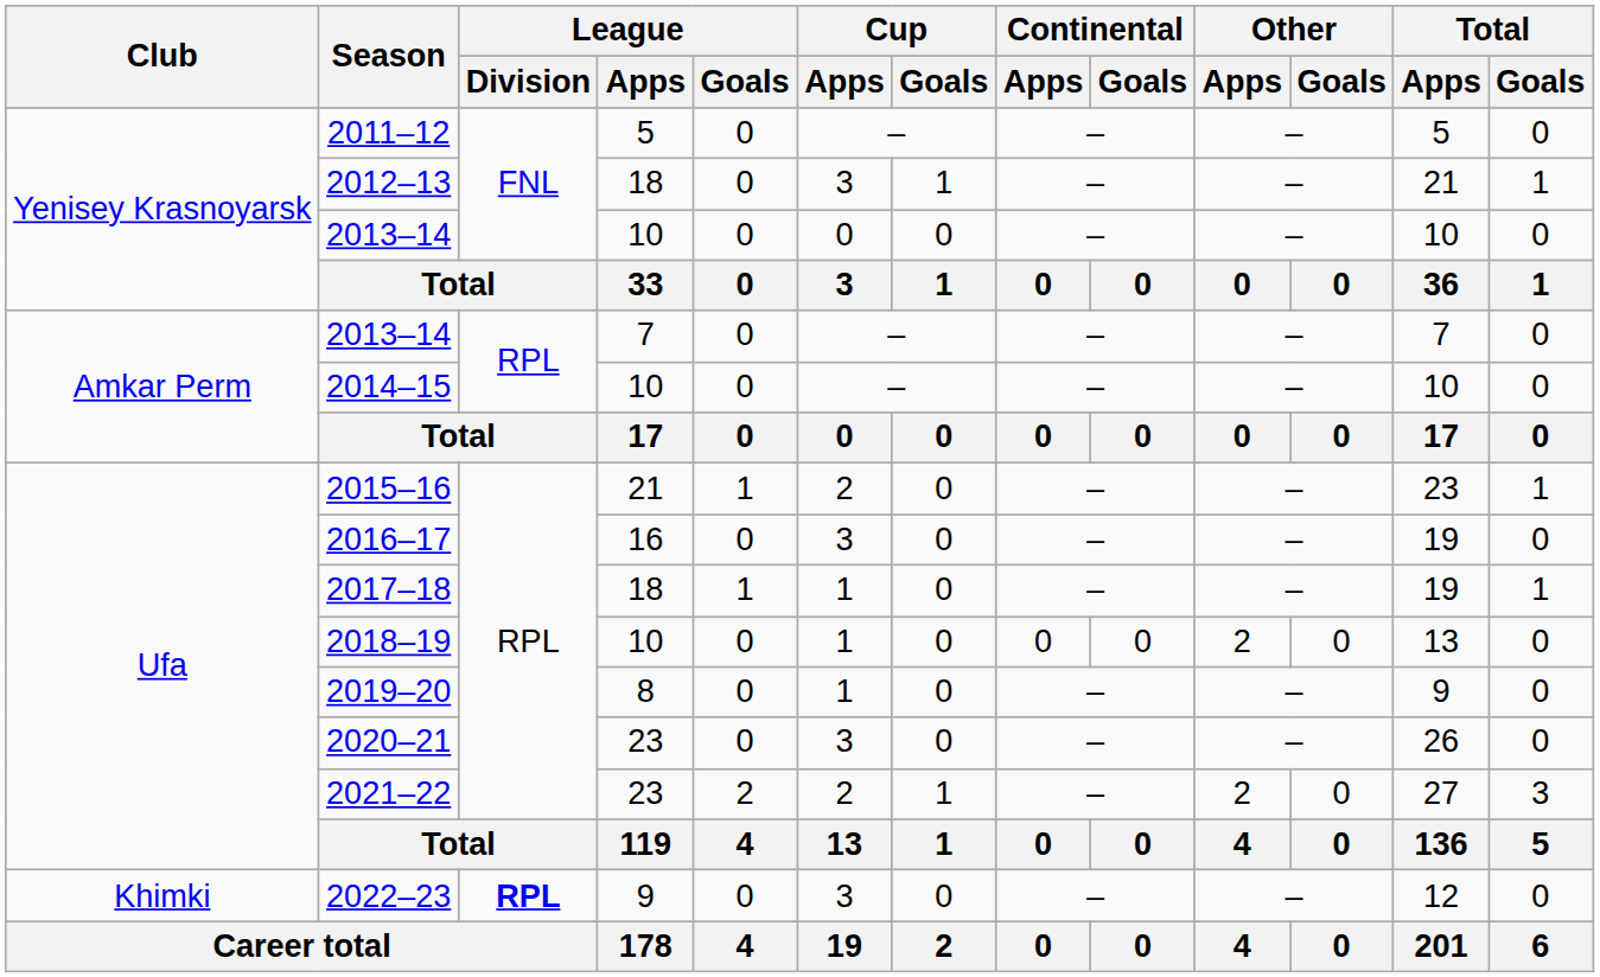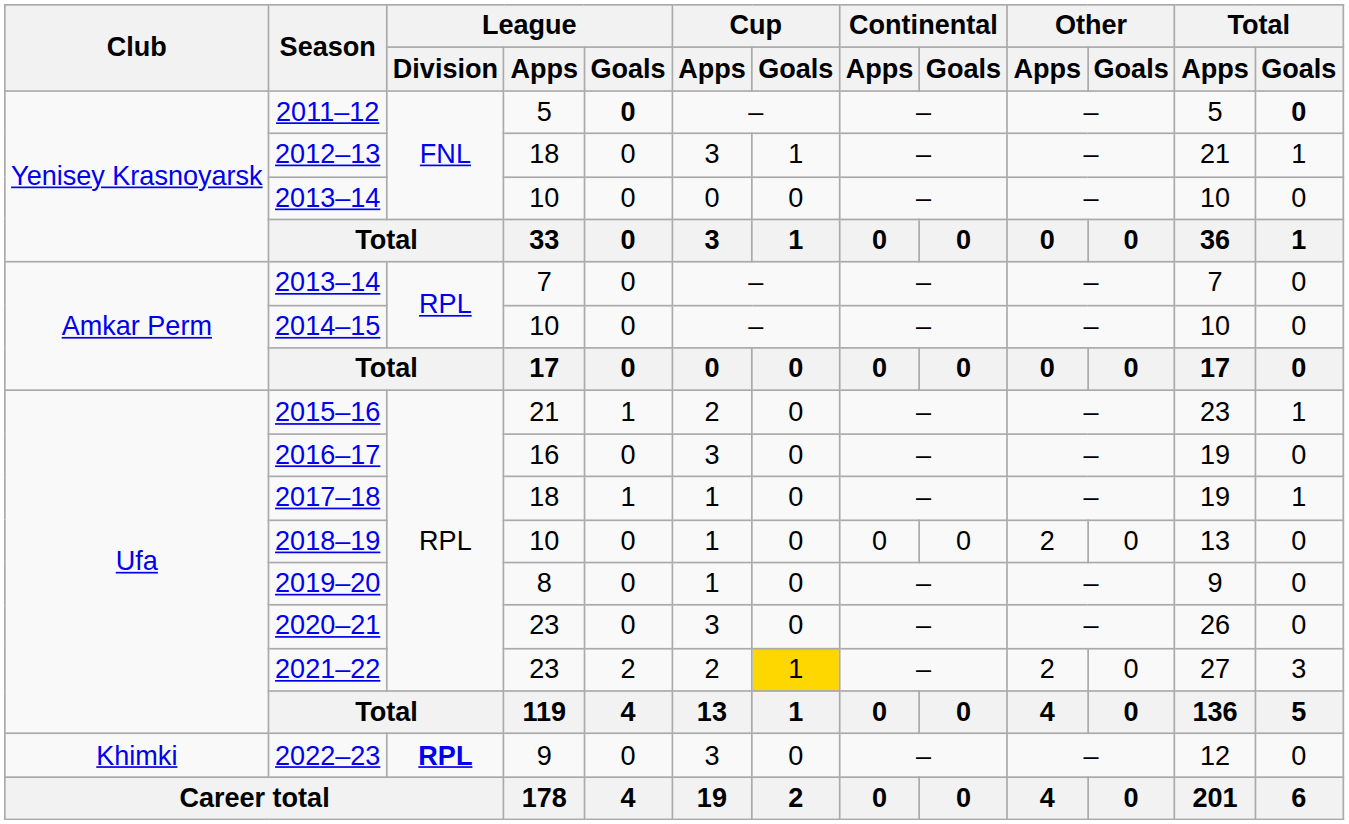2011–12 | League / Goals: normal -> bold
2011–12 | Total / Goals: normal -> bold
2021–22 | Cup / Goals: no background -> gold background
